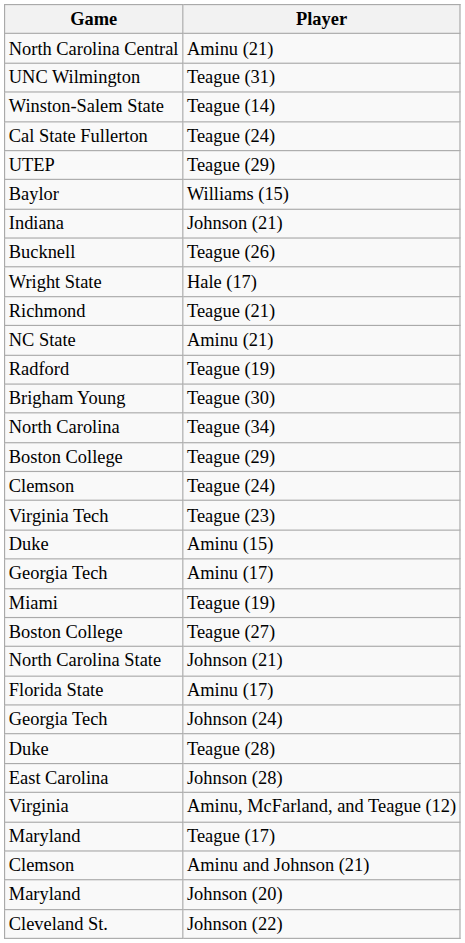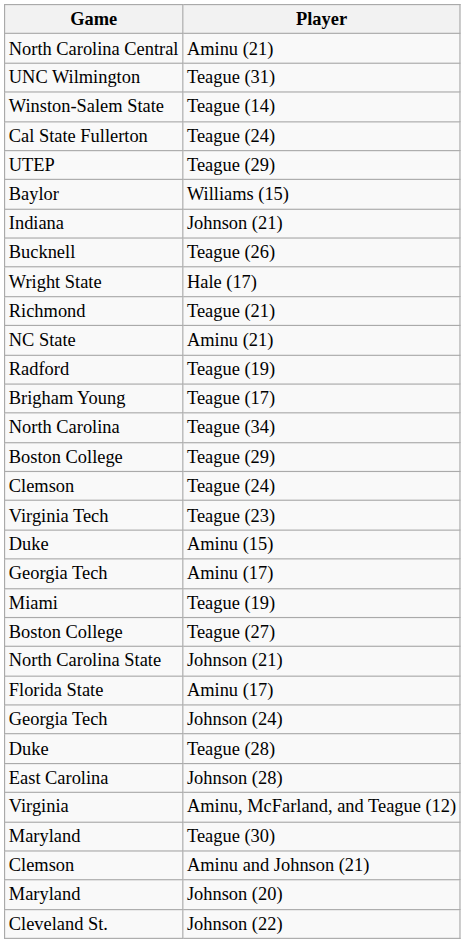row 14 | Player: Teague (30) -> Teague (17)
row 29 | Player: Teague (17) -> Teague (30)
